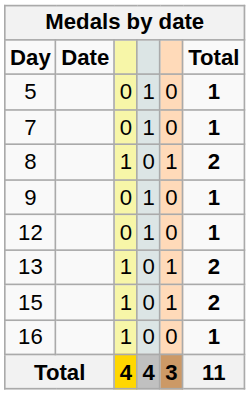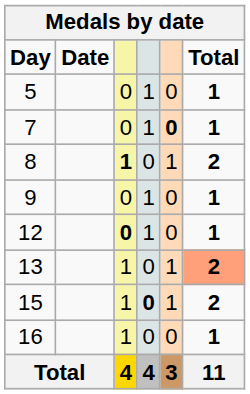7 | column 5: normal -> bold
8 | column 3: normal -> bold
12 | column 3: normal -> bold
13 | Total: no background -> lightsalmon background
15 | column 4: normal -> bold
